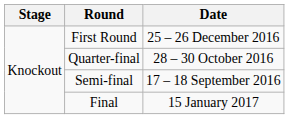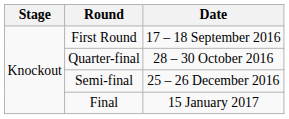First Round | Date: 25 – 26 December 2016 -> 17 – 18 September 2016
Semi-final | Date: 17 – 18 September 2016 -> 25 – 26 December 2016
